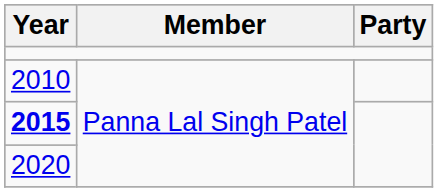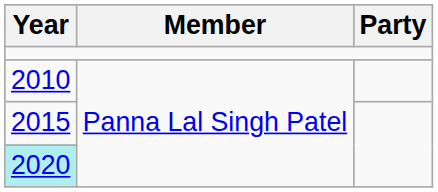2015 | Year: bold -> normal
2020 | Year: no background -> paleturquoise background
